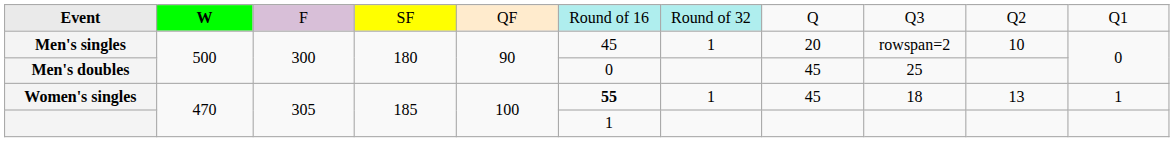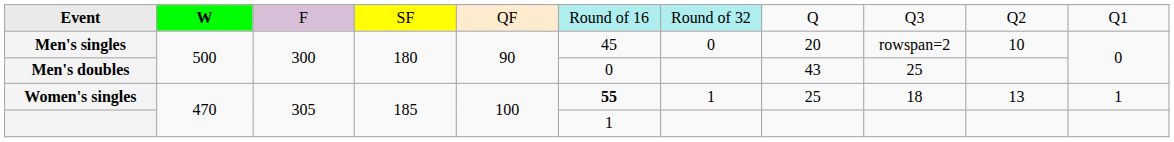Men's singles | column 7: 1 -> 0
Men's doubles | column 8: 45 -> 43
Women's singles | column 8: 45 -> 25
